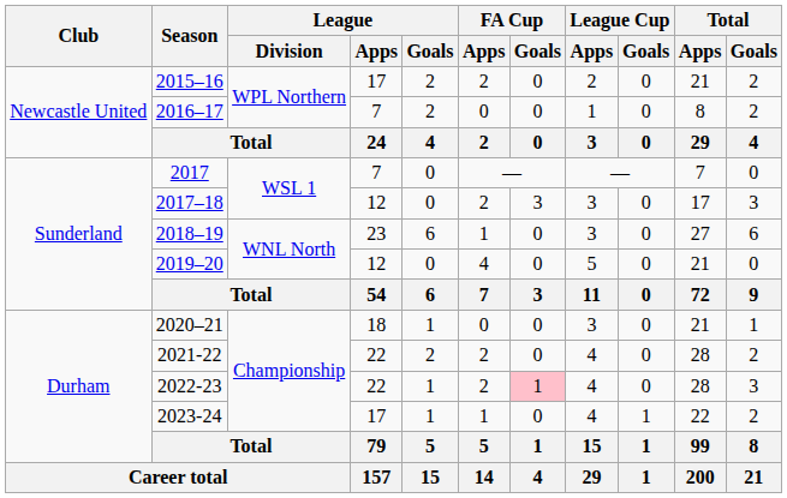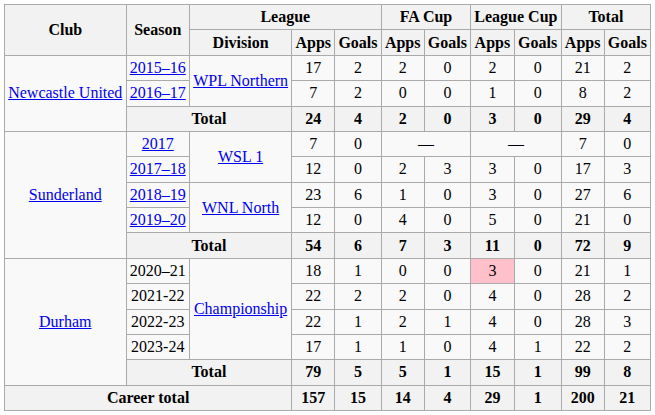2020–21 | League Cup / Apps: no background -> pink background
2022-23 | FA Cup / Goals: pink background -> no background
